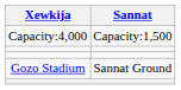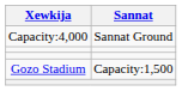row 2 | Sannat: Capacity:1,500 -> Sannat Ground
row 5 | Sannat: Sannat Ground -> Capacity:1,500
